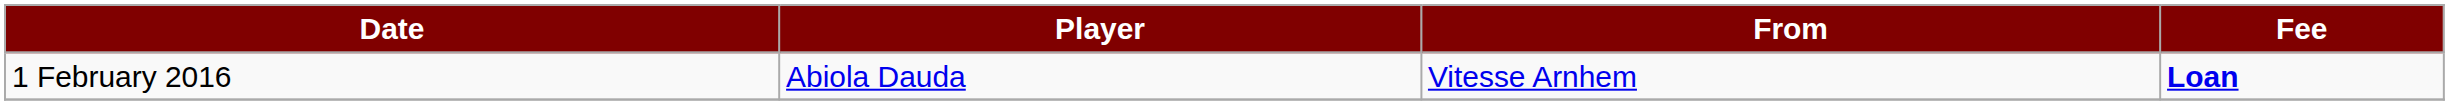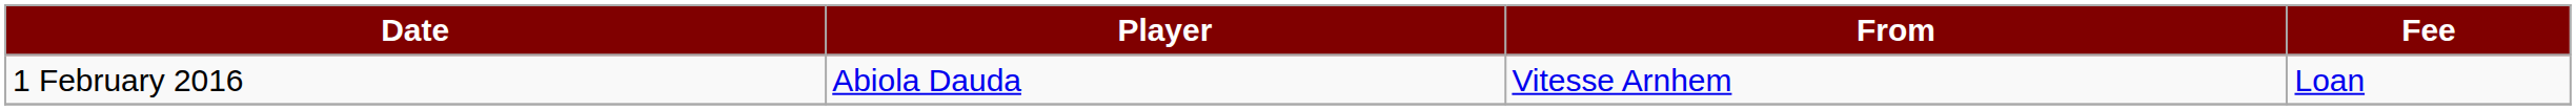1 February 2016 | Fee: bold -> normal
